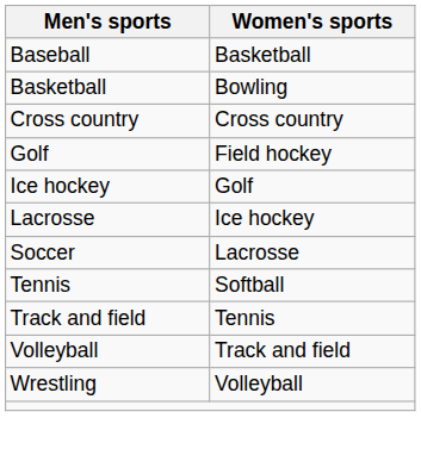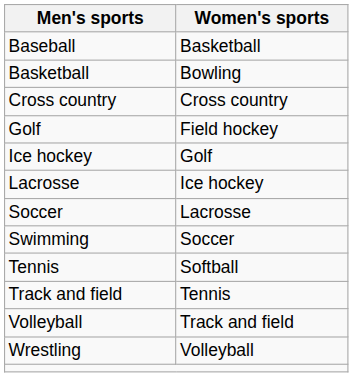+ row: Swimming | Soccer
